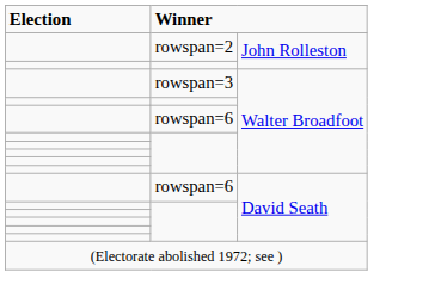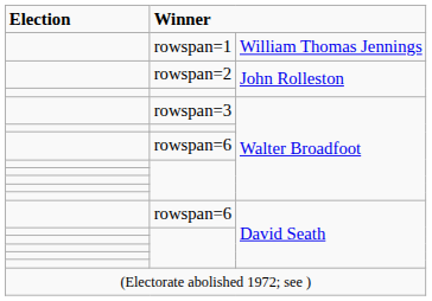+ row: rowspan=1 | William Thomas Jennings
